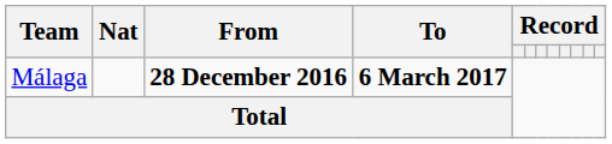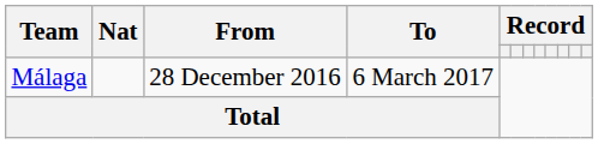Málaga | From: bold -> normal
Málaga | To: bold -> normal
